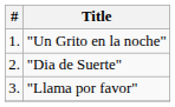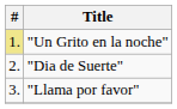"Un Grito en la noche" | #: no background -> khaki background
